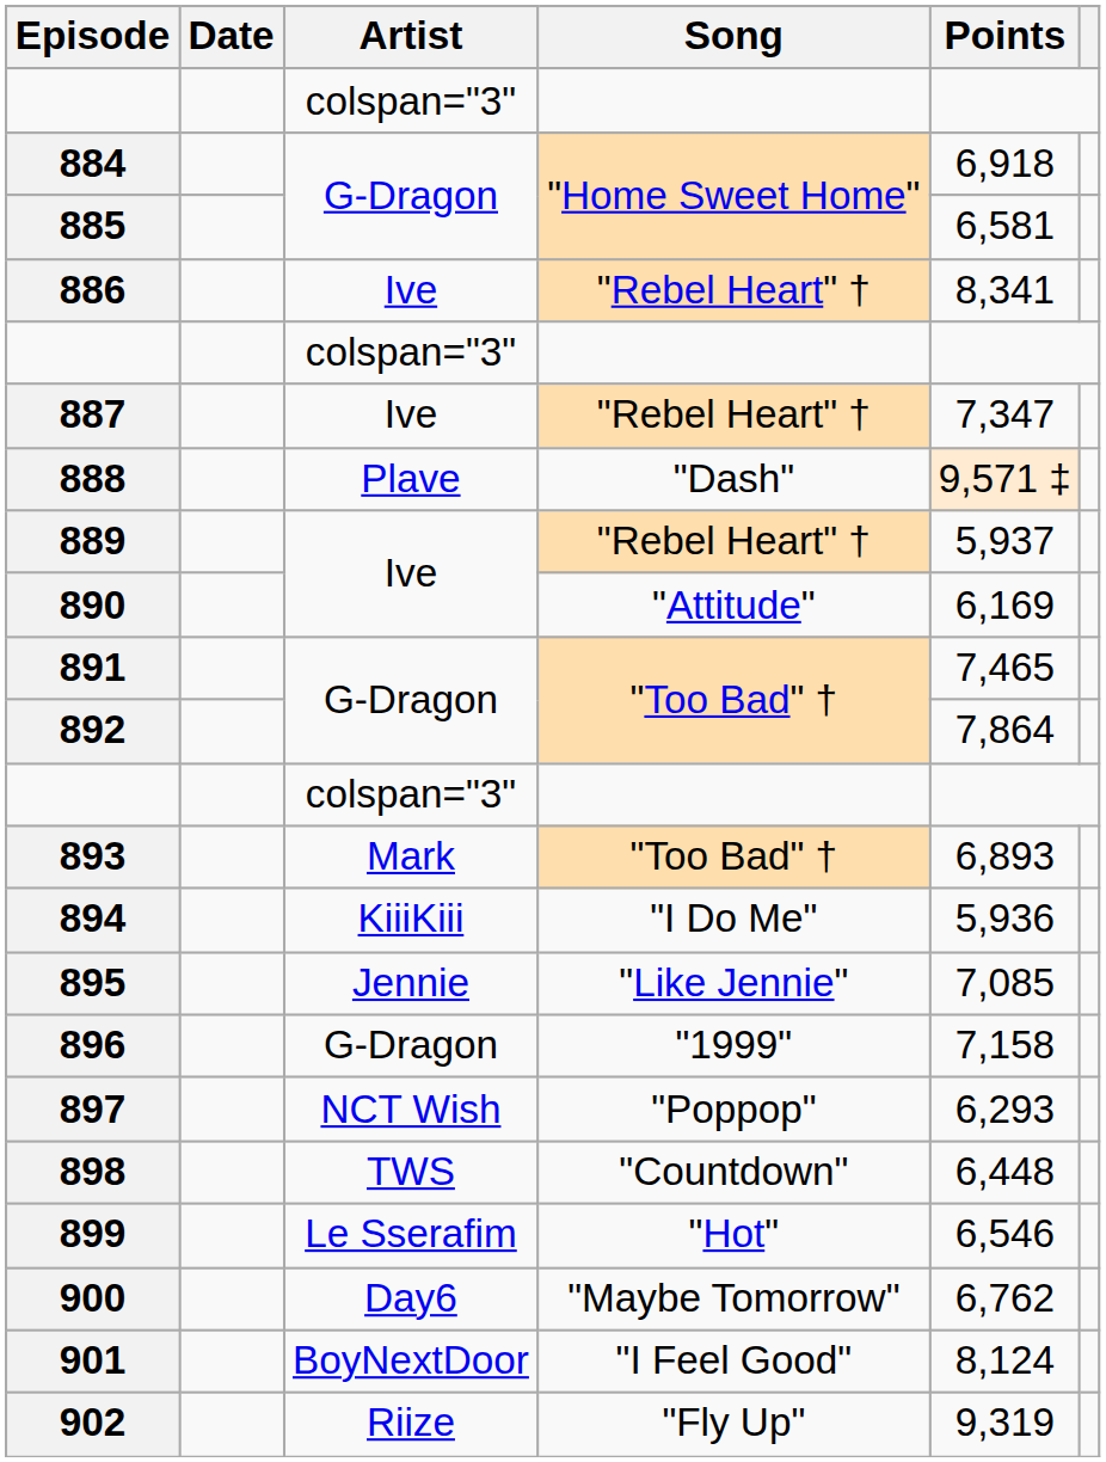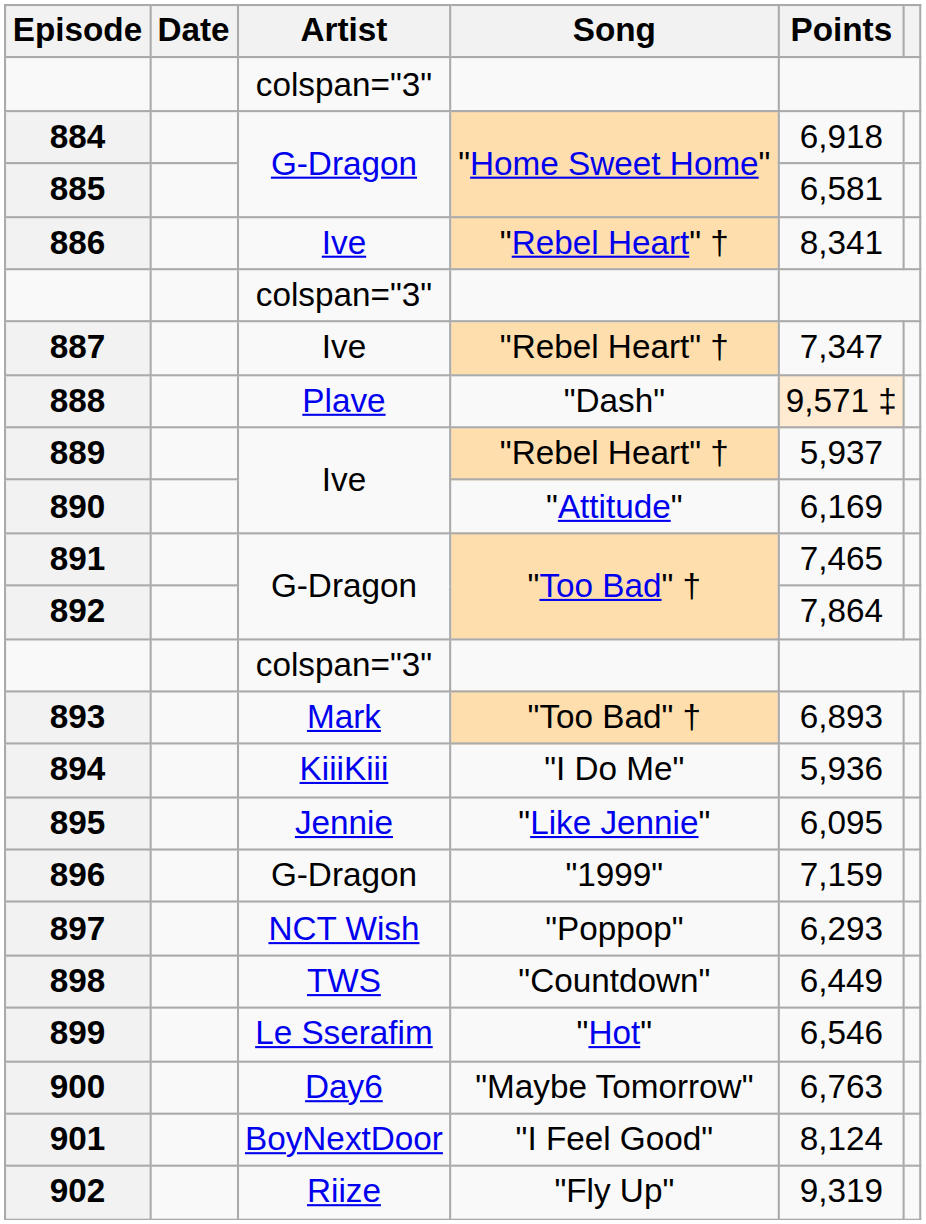895 | Points: 7,085 -> 6,095
896 | Points: 7,158 -> 7,159
898 | Points: 6,448 -> 6,449
900 | Points: 6,762 -> 6,763
